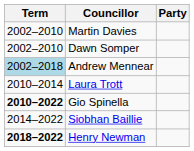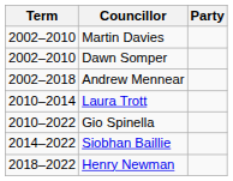Andrew Mennear | Term: lightblue background -> no background
Gio Spinella | Term: bold -> normal
Henry Newman | Term: bold -> normal
